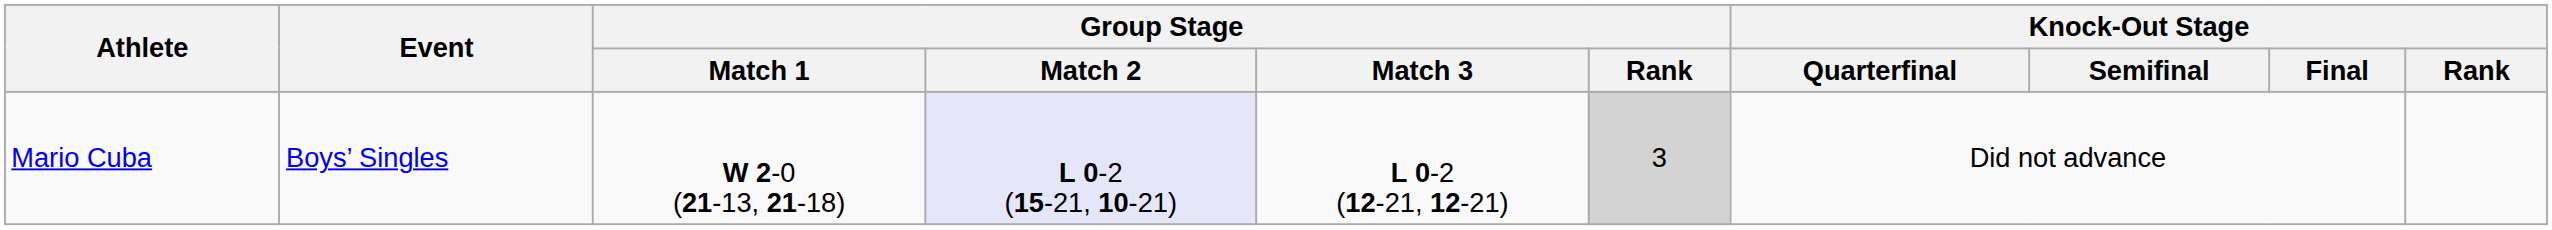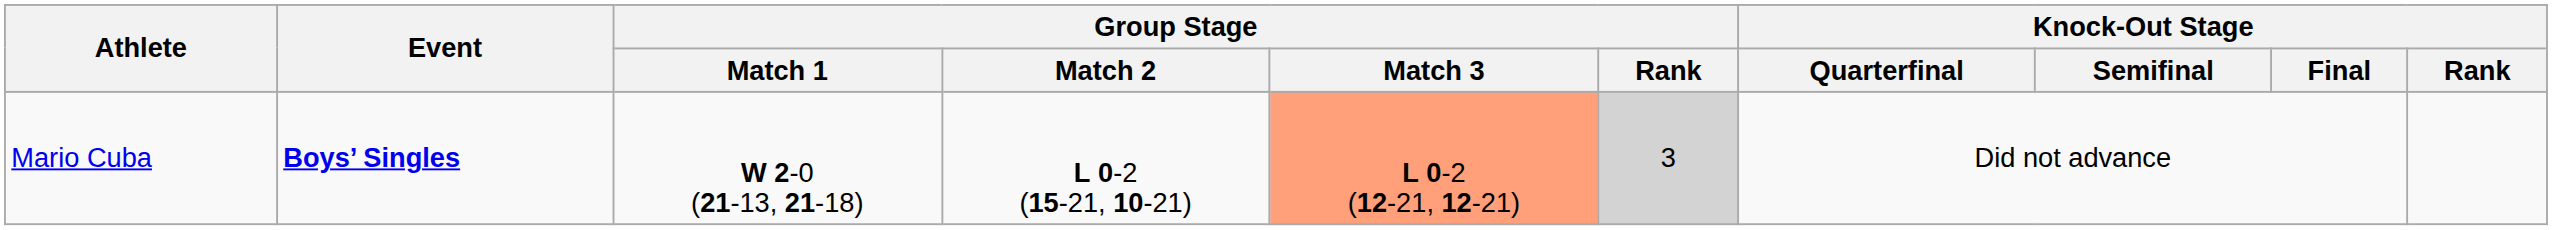Mario Cuba | Event: normal -> bold
Mario Cuba | Group Stage / Match 2: lavender background -> no background
Mario Cuba | Group Stage / Match 3: no background -> lightsalmon background
